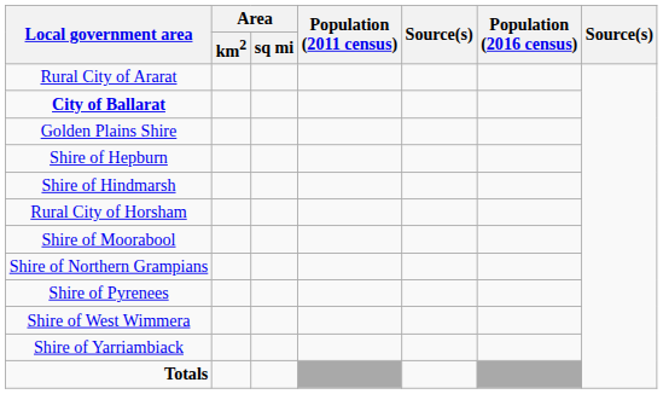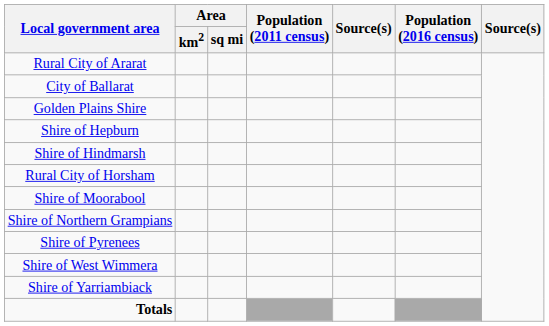City of Ballarat | Local government area: bold -> normal
